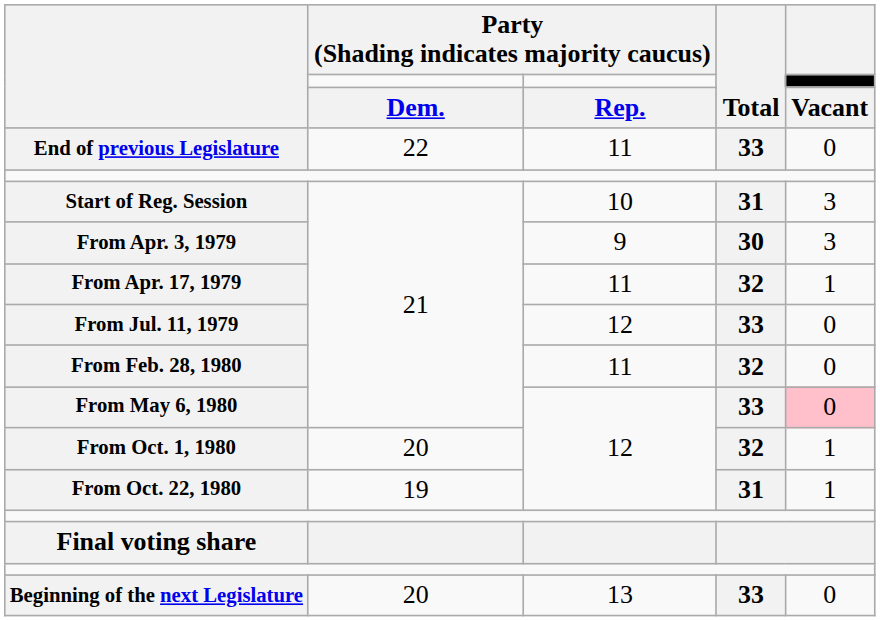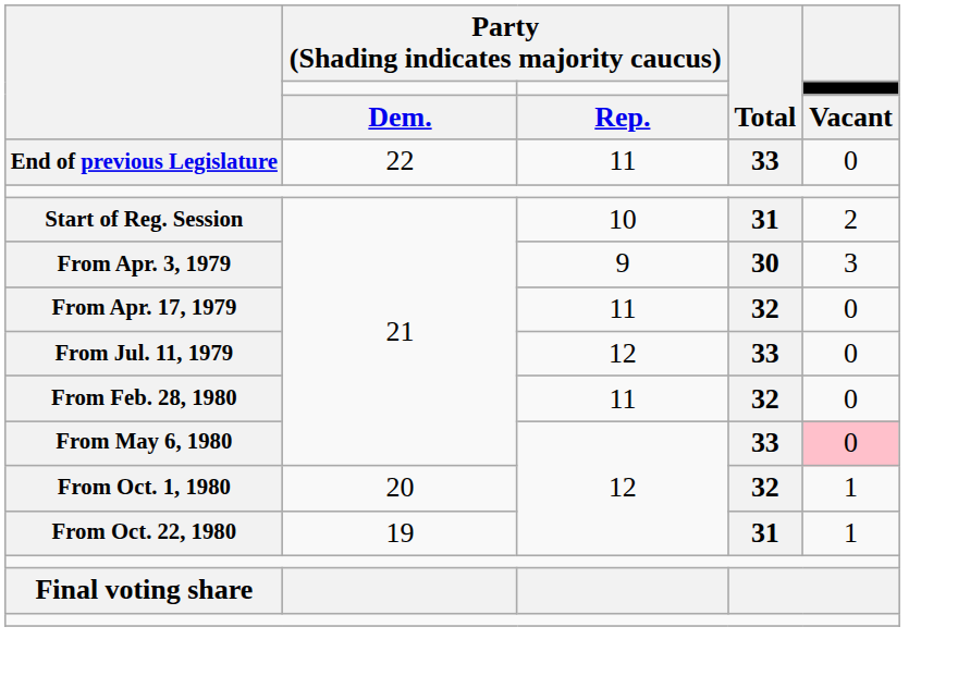Start of Reg. Session | column 5: 3 -> 2
From Apr. 17, 1979 | column 5: 1 -> 0
- row: Beginning of the next Legislature | 20 | 13 | 33 | 0
